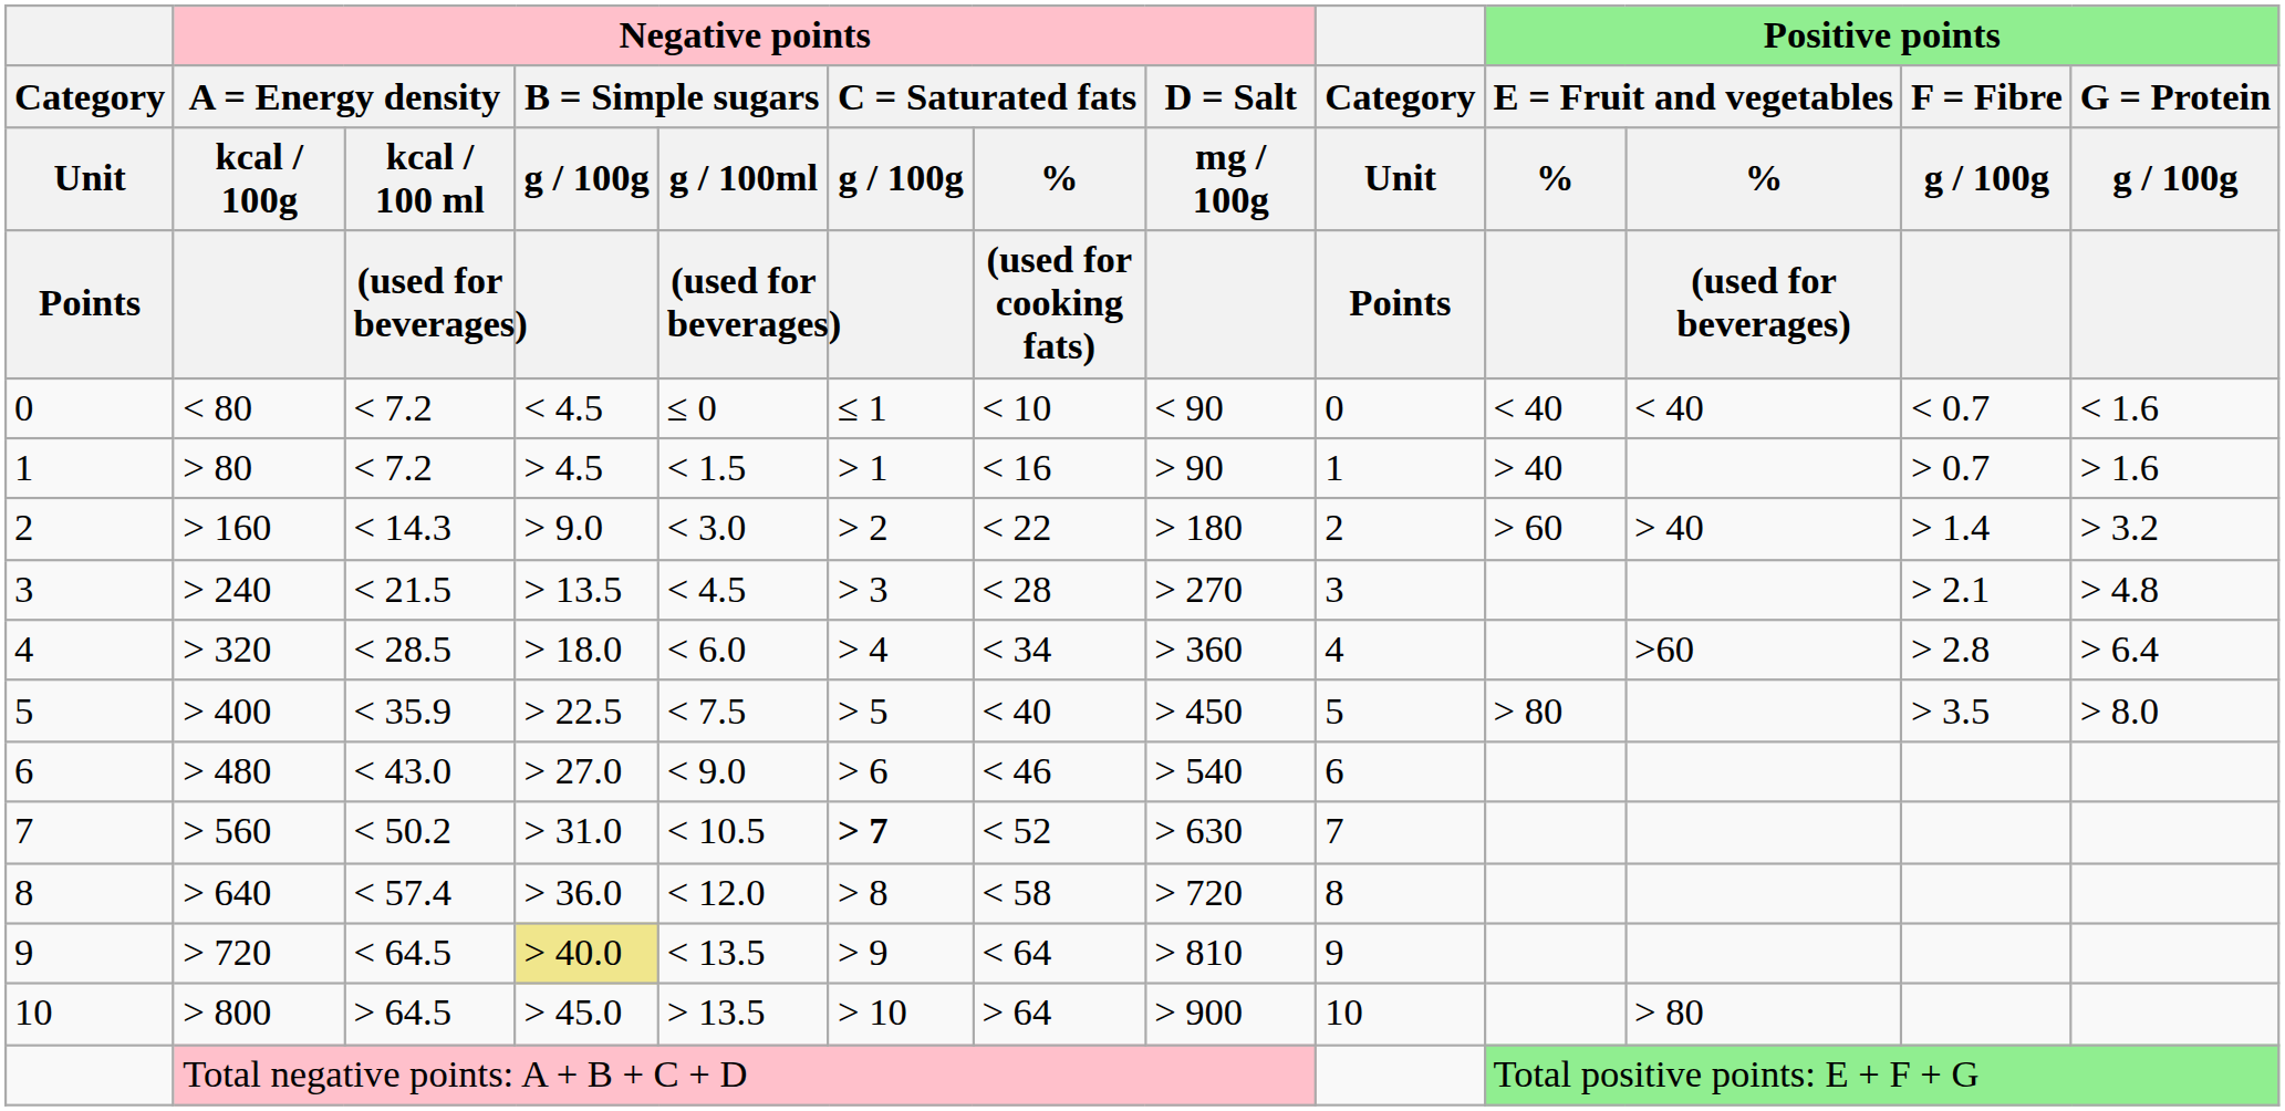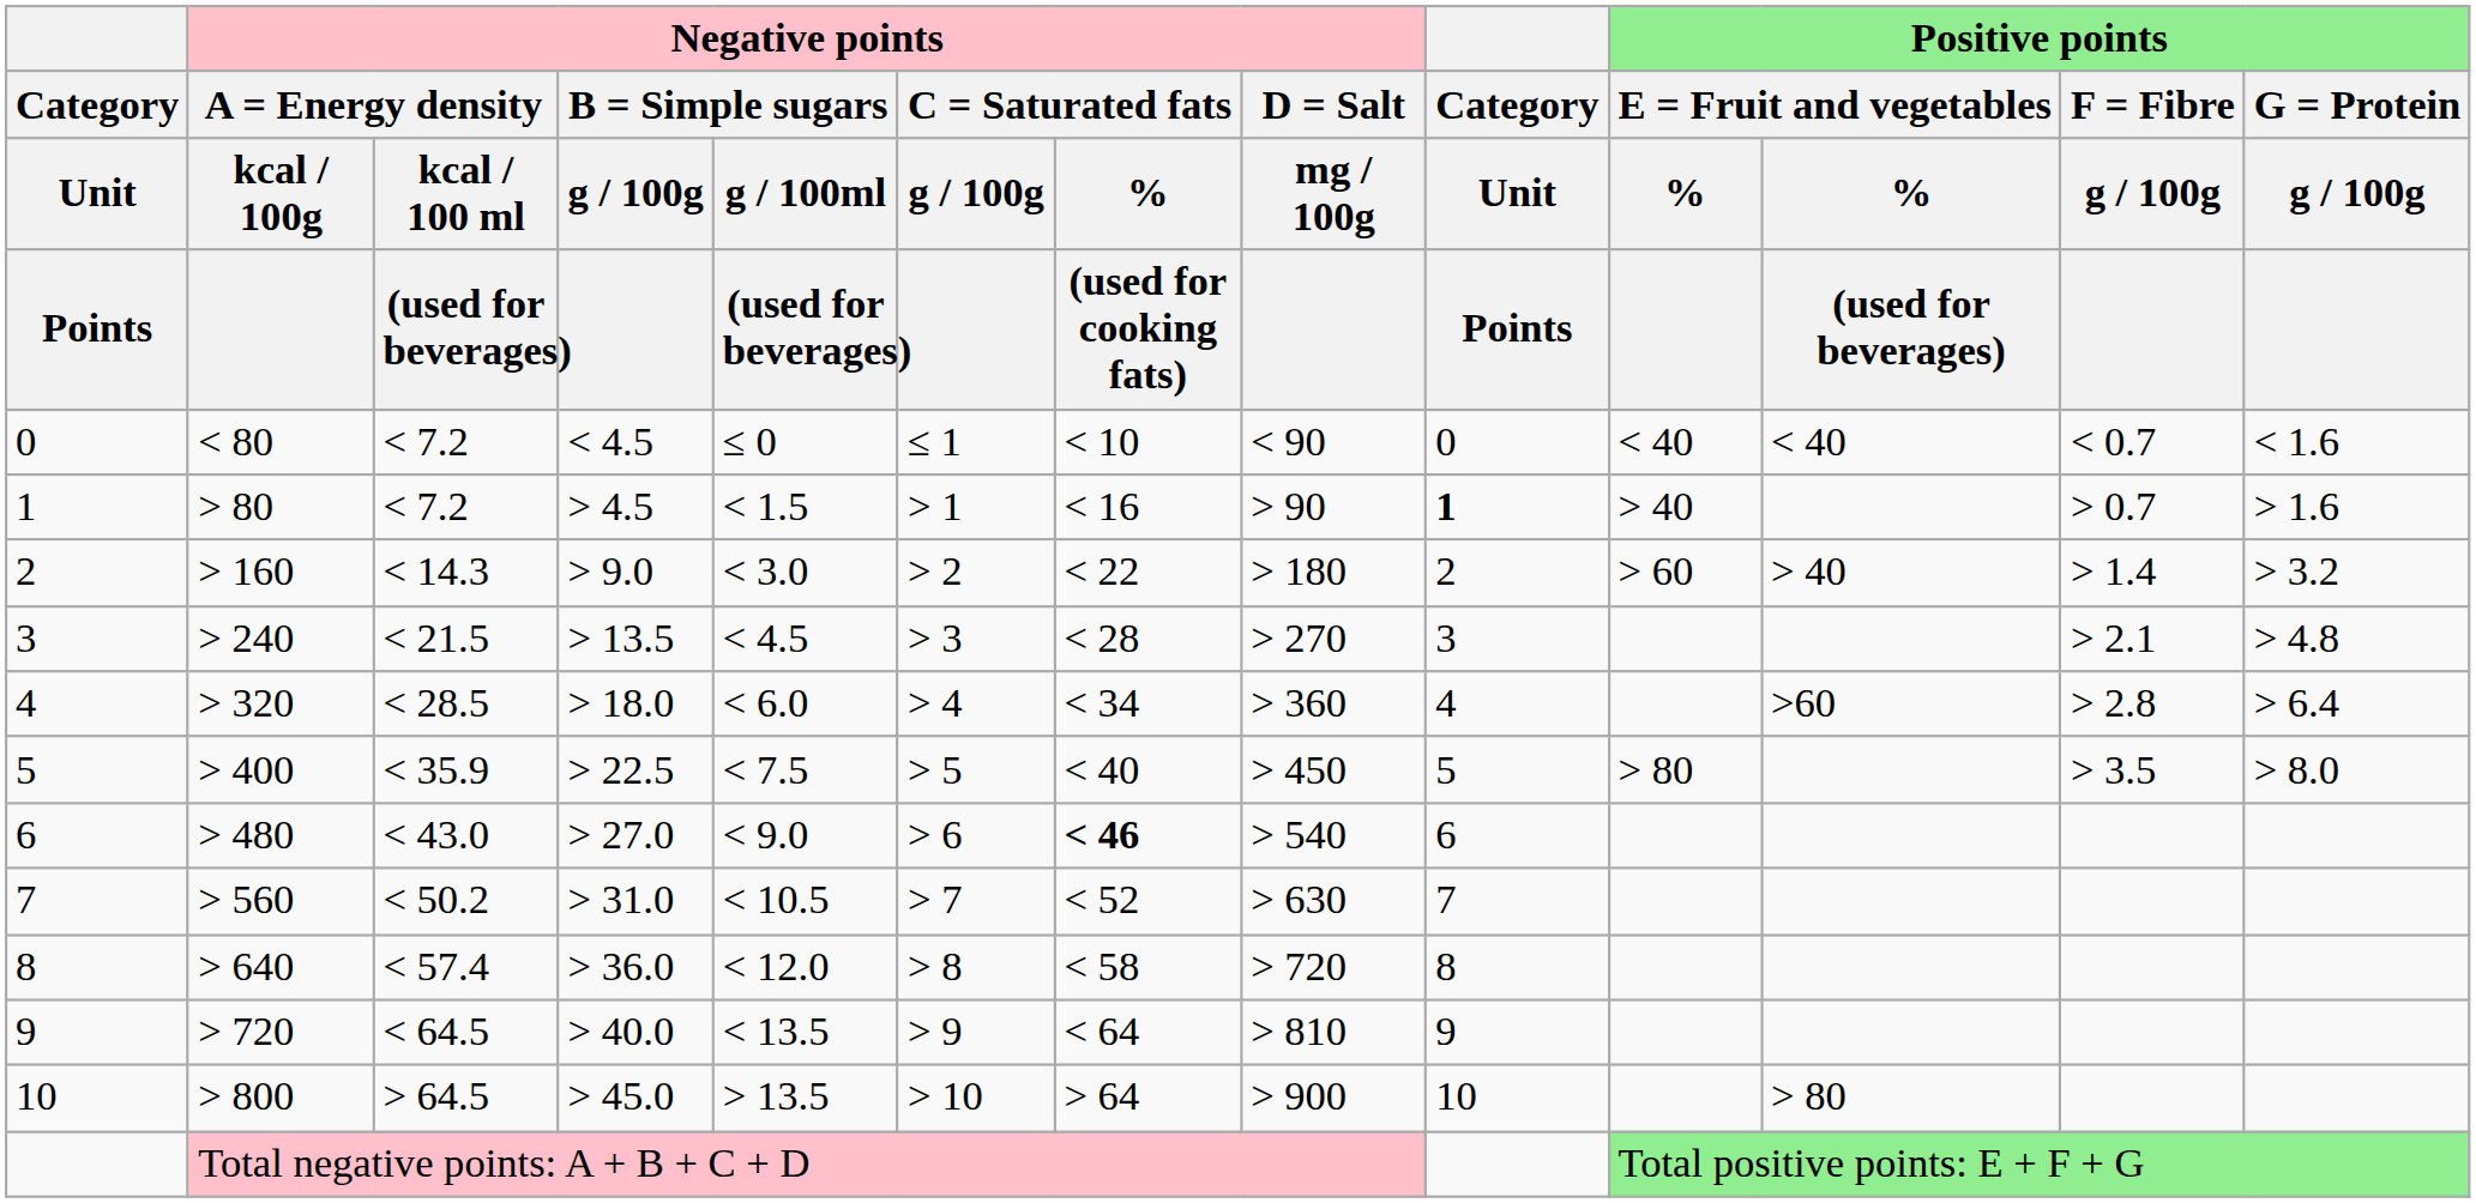row 6 | column 9: normal -> bold
row 11 | column 7: normal -> bold
row 12 | Negative points / C = Saturated fats / g / 100g: bold -> normal
row 14 | Negative points / B = Simple sugars / g / 100g: khaki background -> no background
